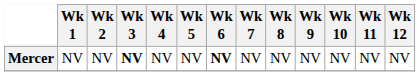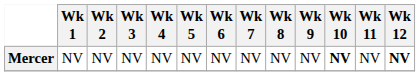Mercer | Wk 3: bold -> normal
Mercer | Wk 6: bold -> normal
Mercer | Wk 10: normal -> bold
Mercer | Wk 12: normal -> bold
